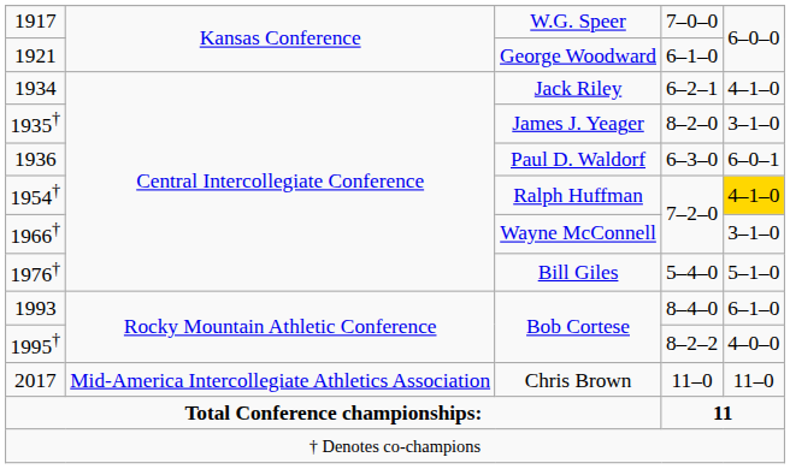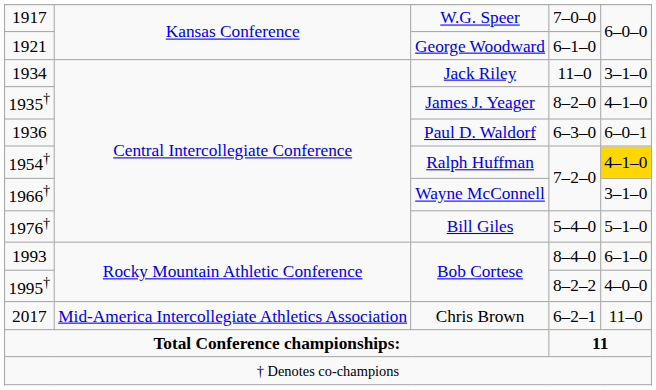Jack Riley | column 4: 6–2–1 -> 11–0
Jack Riley | column 5: 4–1–0 -> 3–1–0
James J. Yeager | column 5: 3–1–0 -> 4–1–0
Chris Brown | column 4: 11–0 -> 6–2–1
